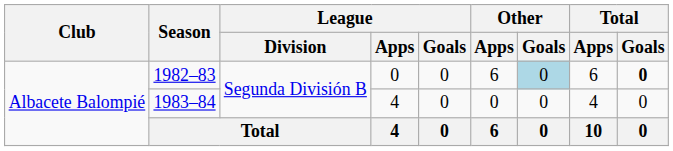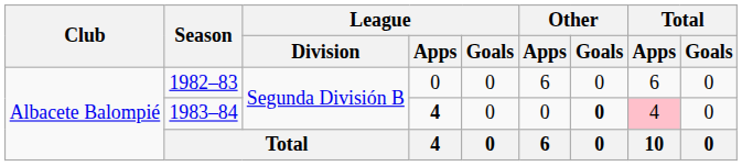1982–83 | Other / Goals: lightblue background -> no background
1982–83 | Total / Goals: bold -> normal
1983–84 | League / Apps: normal -> bold
1983–84 | Other / Goals: normal -> bold
1983–84 | Total / Apps: no background -> pink background
